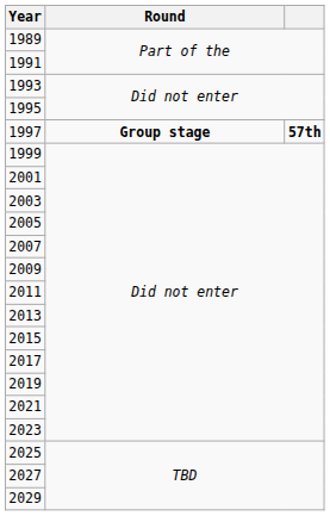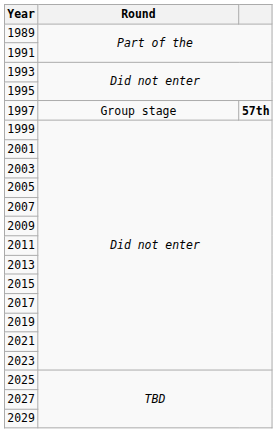1997 | Round: bold -> normal
